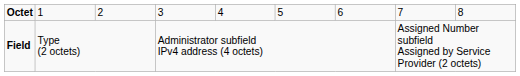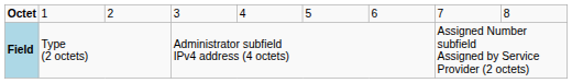Field | column 1: no background -> lightblue background
